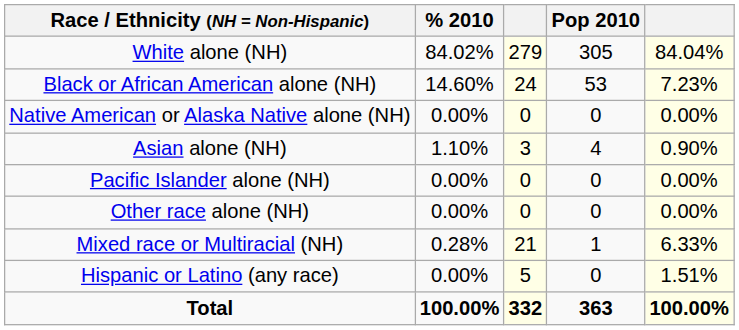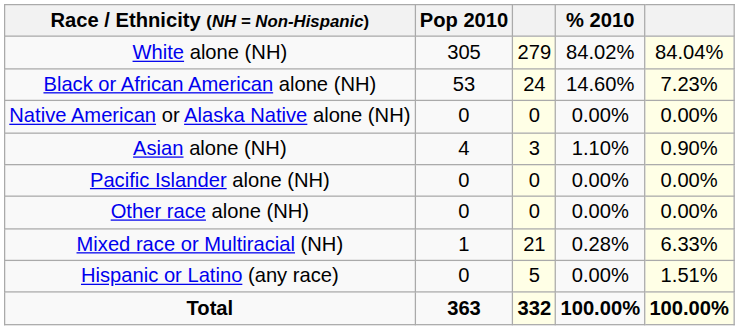columns swapped: Pop 2010 <-> % 2010
